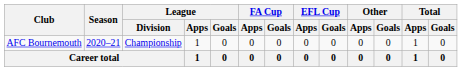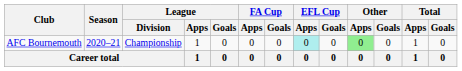AFC Bournemouth | EFL Cup / Apps: no background -> paleturquoise background
AFC Bournemouth | Other / Apps: no background -> lightgreen background
